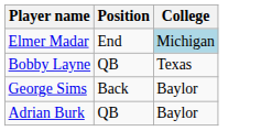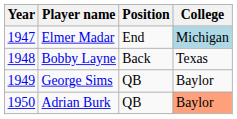+ column: Year | 1947 | 1948 | 1949 | 1950
Bobby Layne | Position: QB -> Back
George Sims | Position: Back -> QB
Adrian Burk | College: no background -> lightsalmon background
